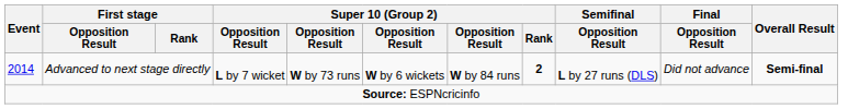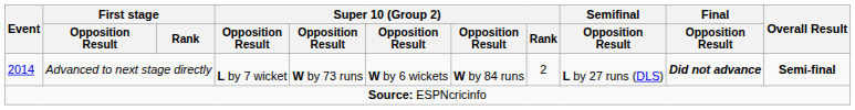2014 | Super 10 (Group 2) / Rank: bold -> normal
2014 | Final / Opposition Result: normal -> bold
